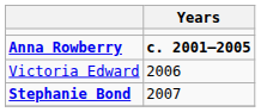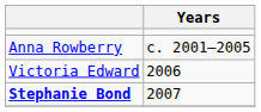row 3 | column 1: bold -> normal
row 3 | Years: bold -> normal
